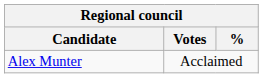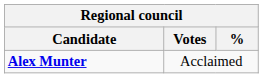Alex Munter | Candidate: normal -> bold
